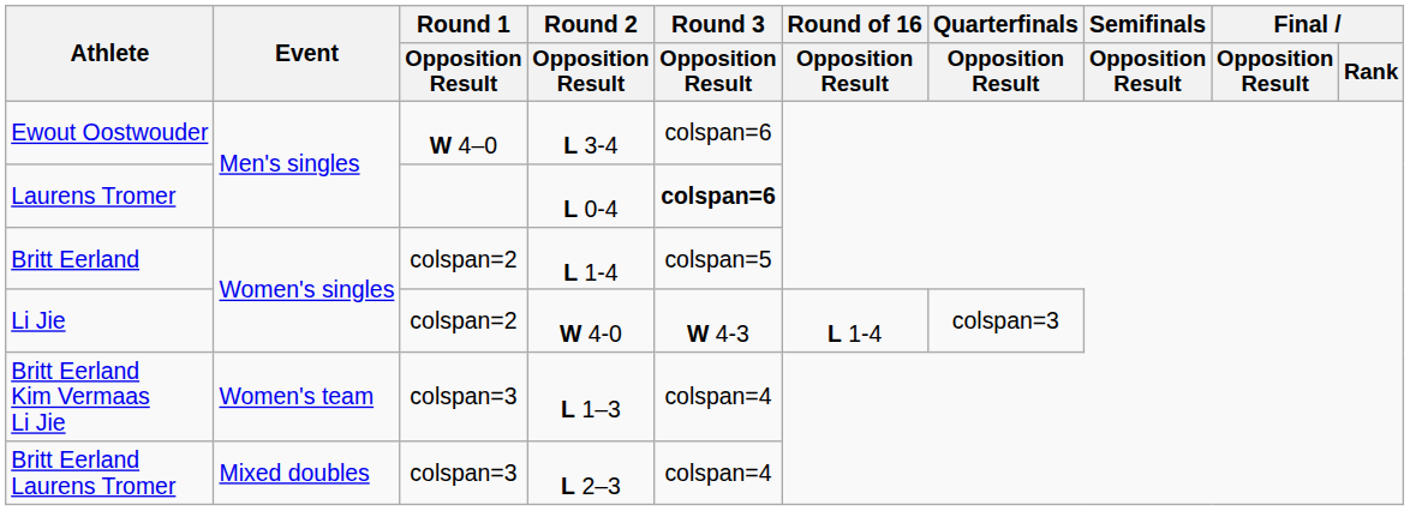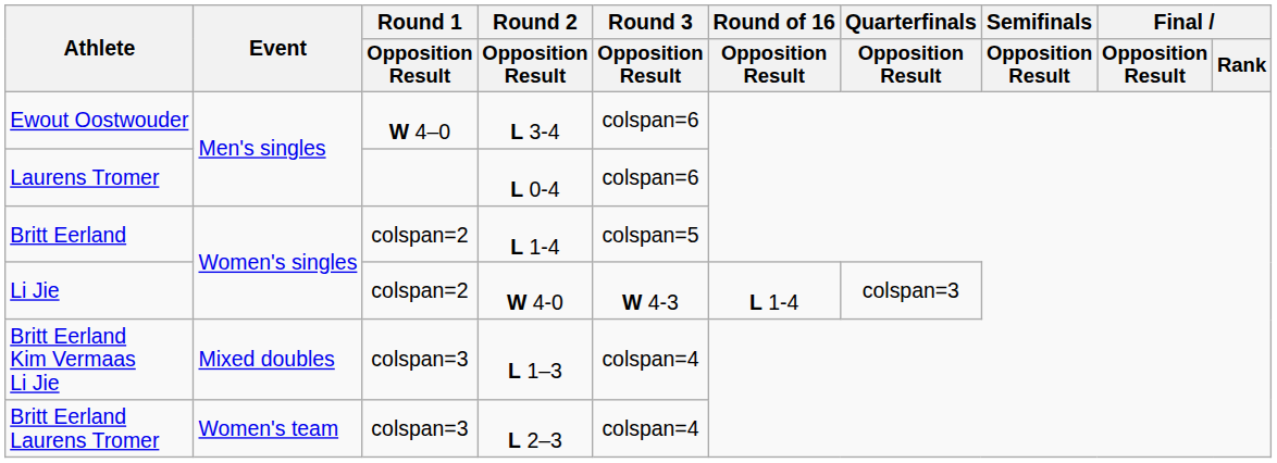Laurens Tromer | Round 3 / Opposition Result: bold -> normal
Britt Eerland Kim Vermaas Li Jie | Event: Women's team -> Mixed doubles
Britt Eerland Laurens Tromer | Event: Mixed doubles -> Women's team
